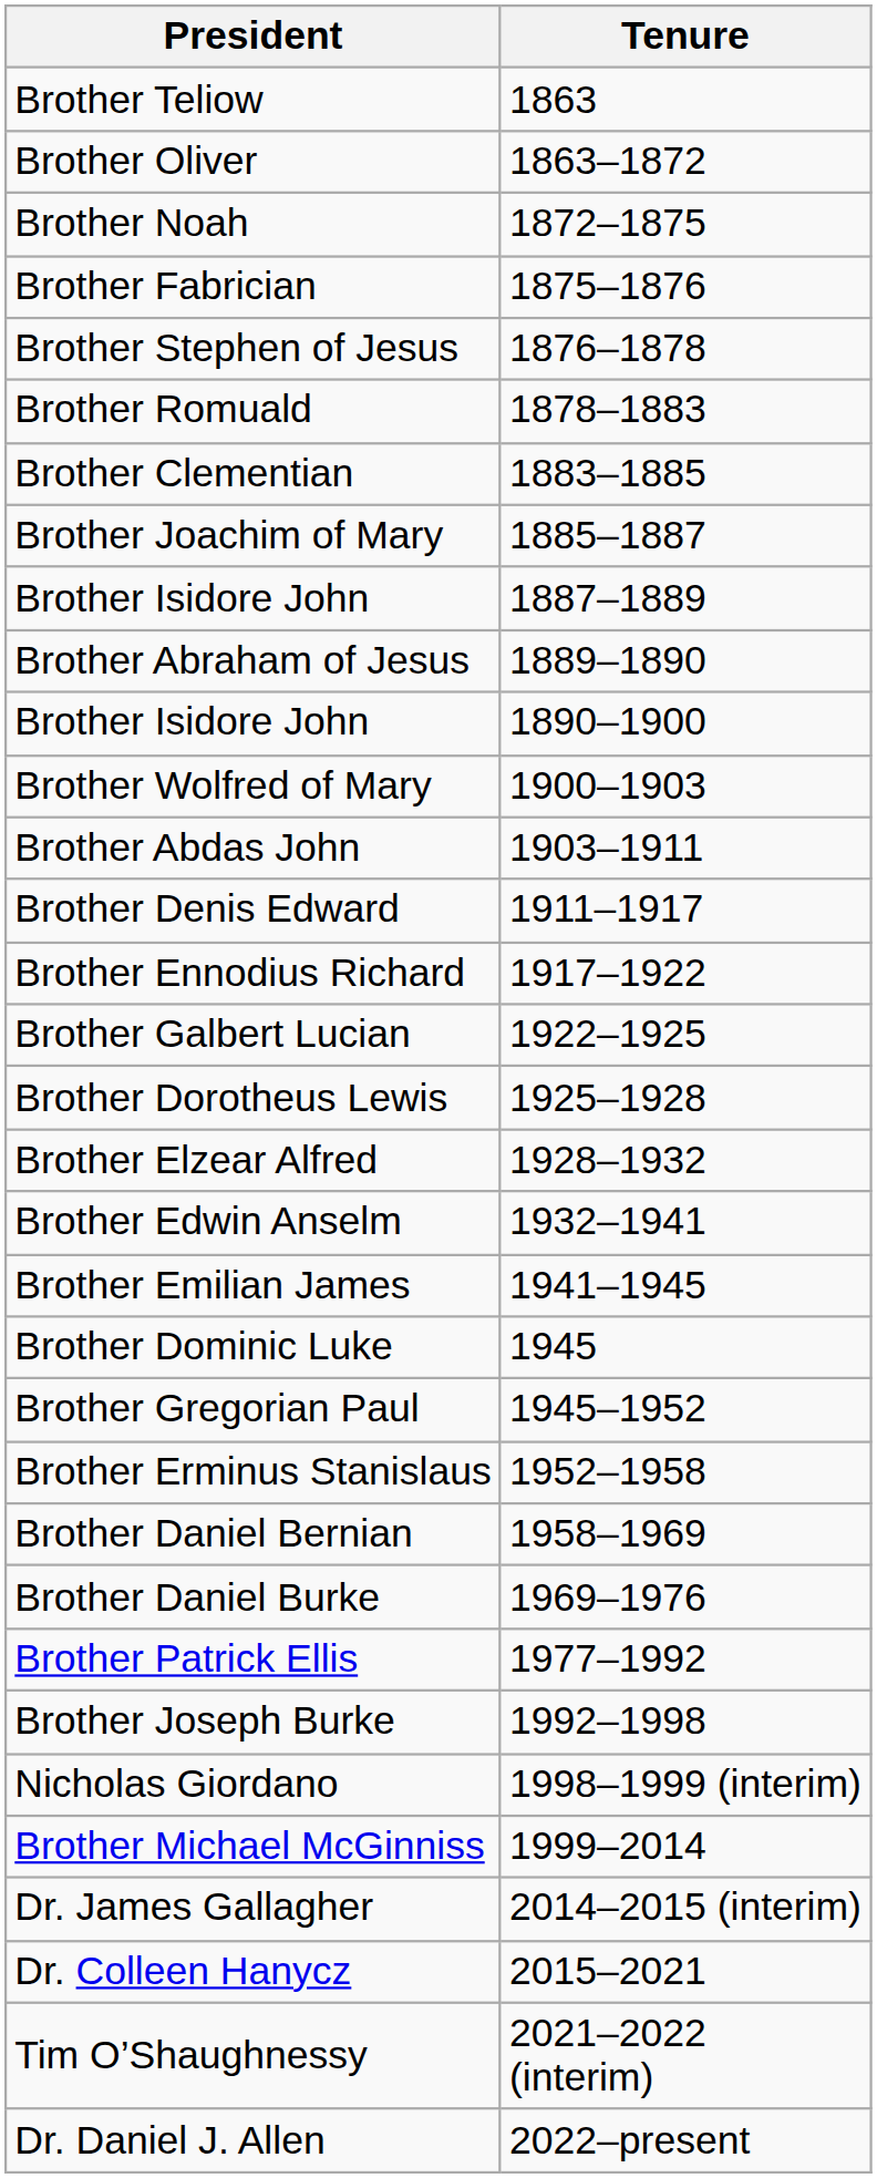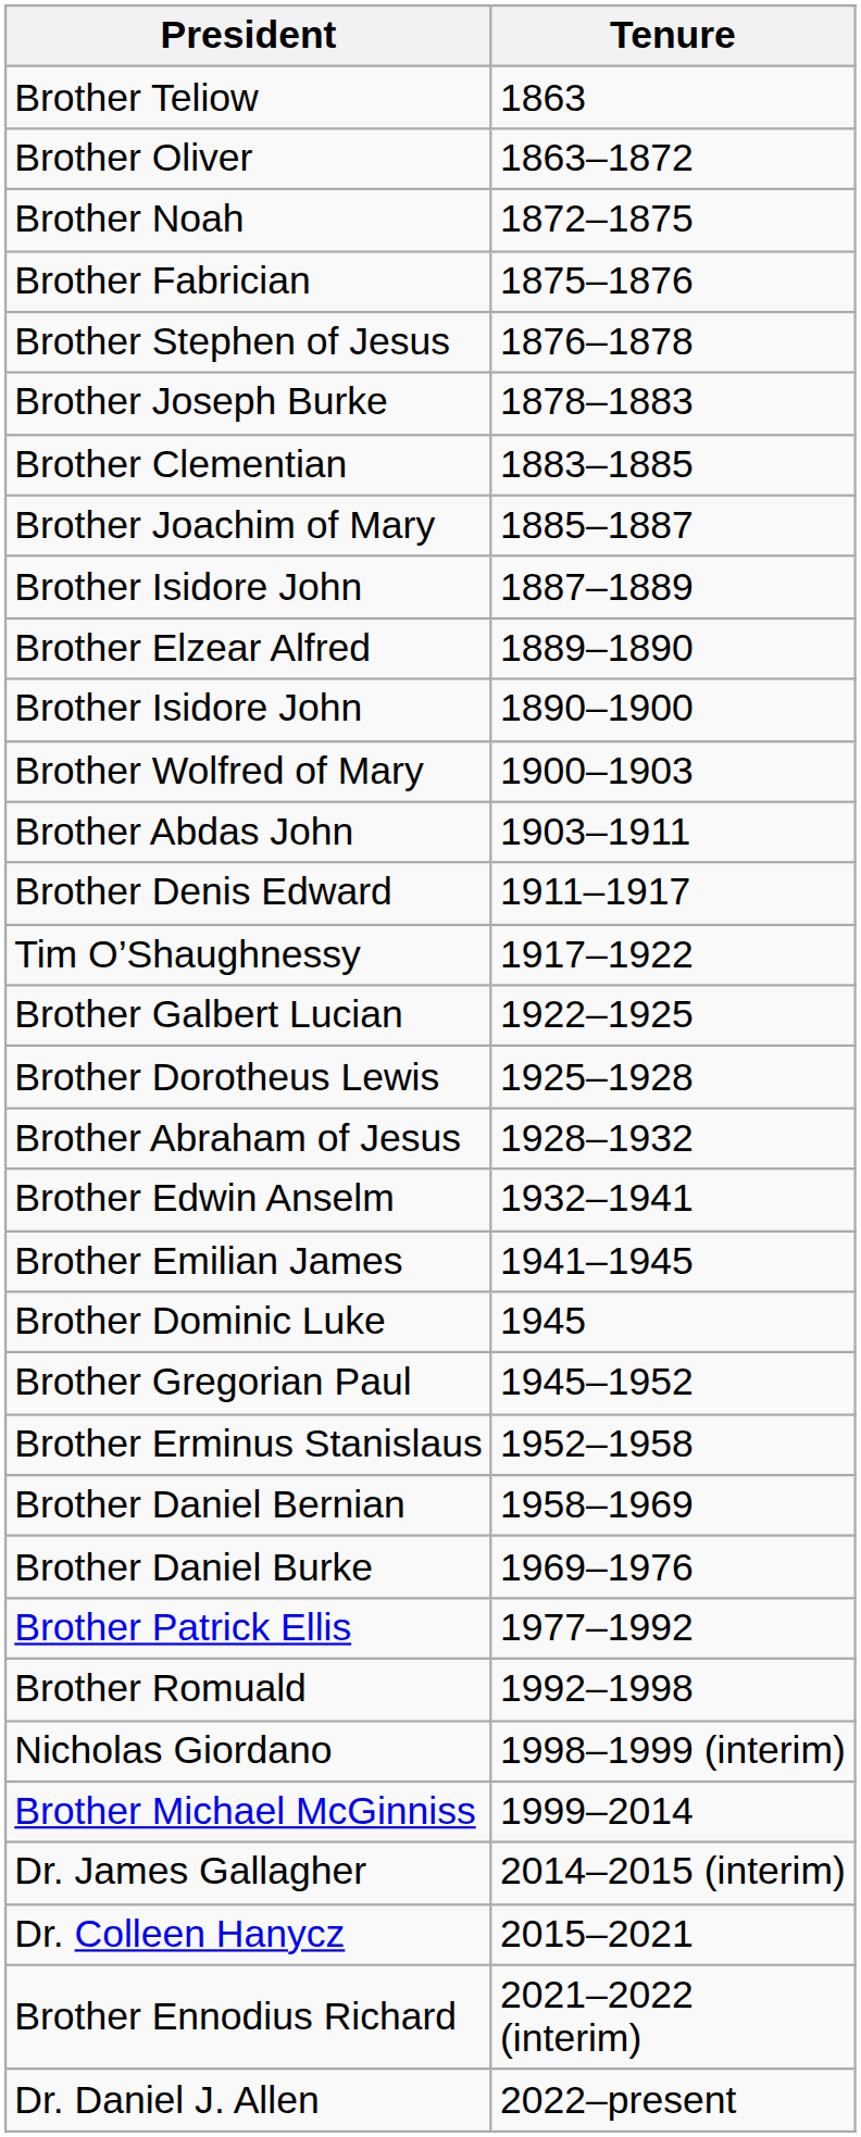row 7 | President: Brother Romuald -> Brother Joseph Burke
row 11 | President: Brother Abraham of Jesus -> Brother Elzear Alfred
row 16 | President: Brother Ennodius Richard -> Tim O’Shaughnessy
row 19 | President: Brother Elzear Alfred -> Brother Abraham of Jesus
row 28 | President: Brother Joseph Burke -> Brother Romuald
row 33 | President: Tim O’Shaughnessy -> Brother Ennodius Richard
